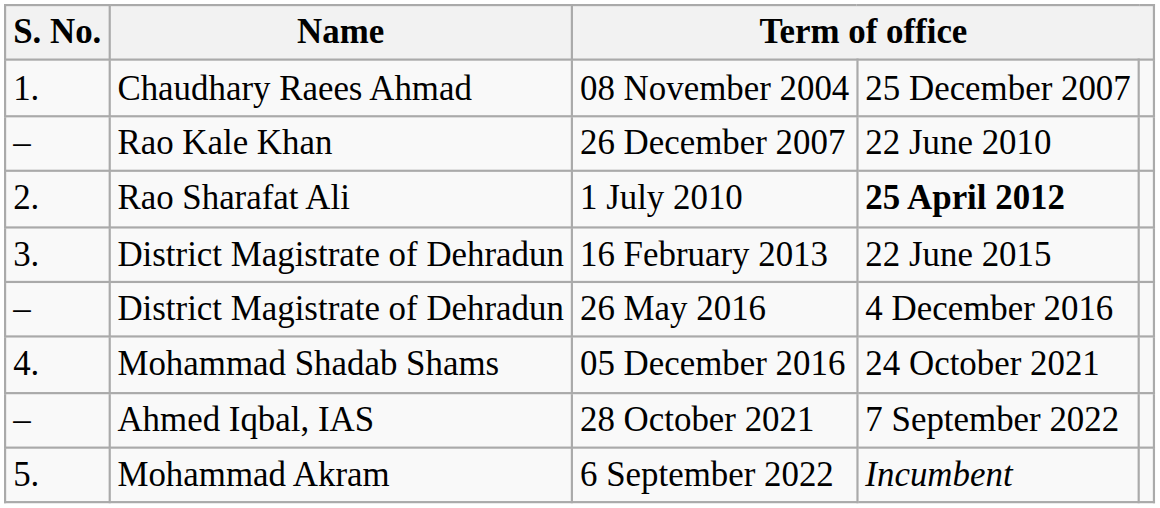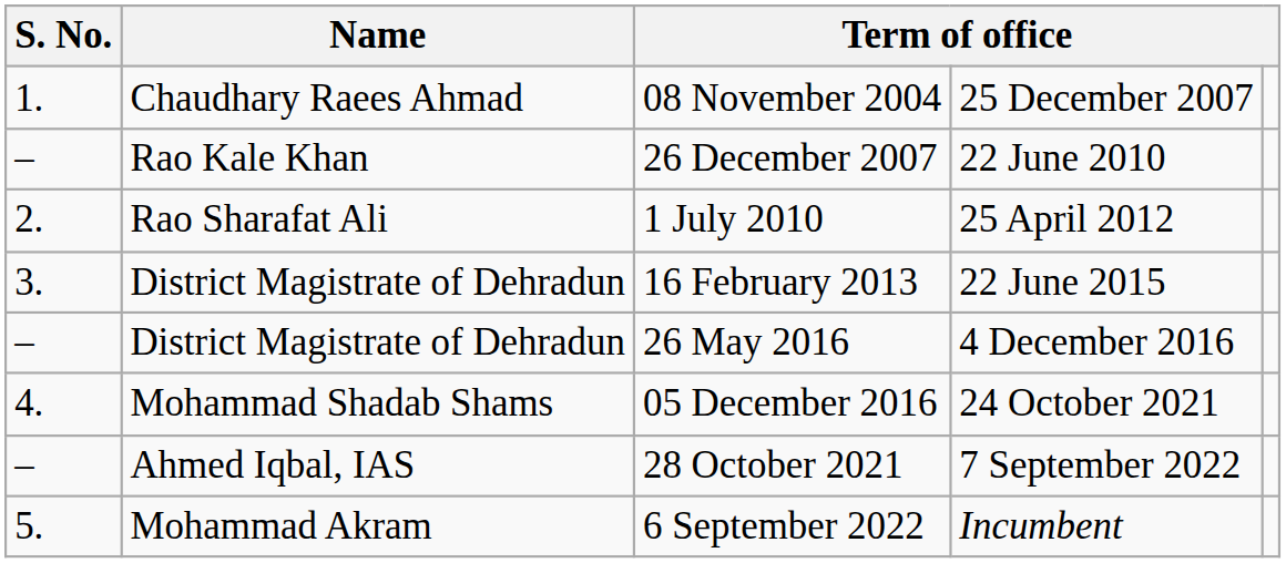1 July 2010 | column 4: bold -> normal
